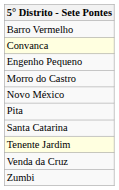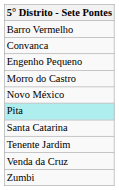row 3 | column 1: lightyellow background -> no background
row 7 | column 1: no background -> paleturquoise background
row 9 | column 1: lightyellow background -> no background
